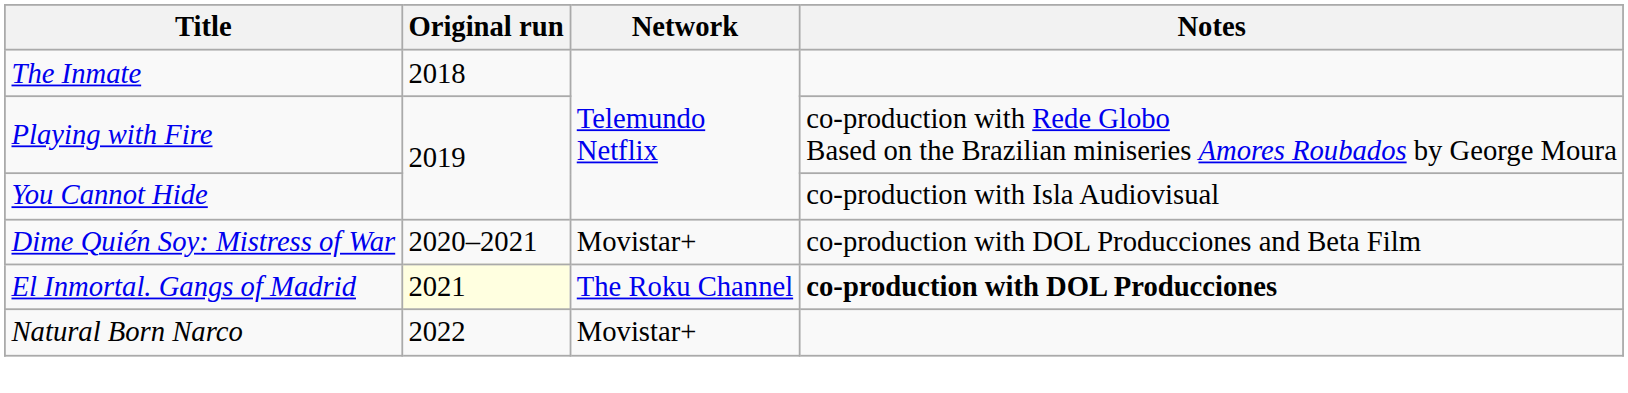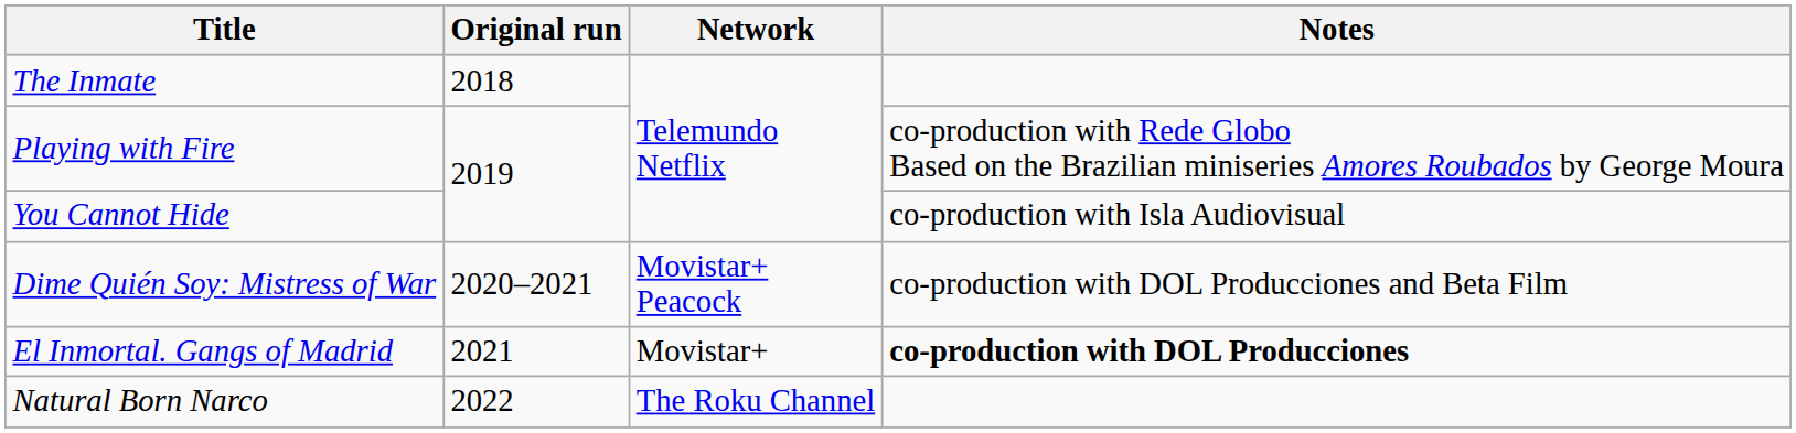Dime Quién Soy: Mistress of War | Network: Movistar+ -> Movistar+ Peacock
El Inmortal. Gangs of Madrid | Original run: lightyellow background -> no background
El Inmortal. Gangs of Madrid | Network: The Roku Channel -> Movistar+
Natural Born Narco | Network: Movistar+ -> The Roku Channel
